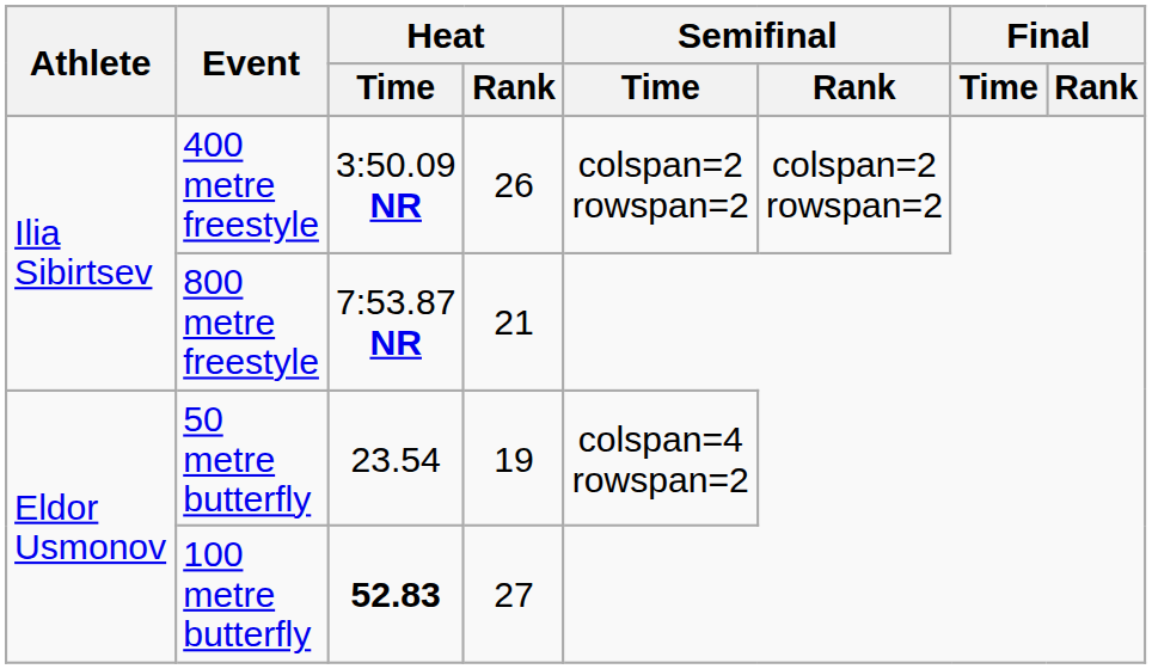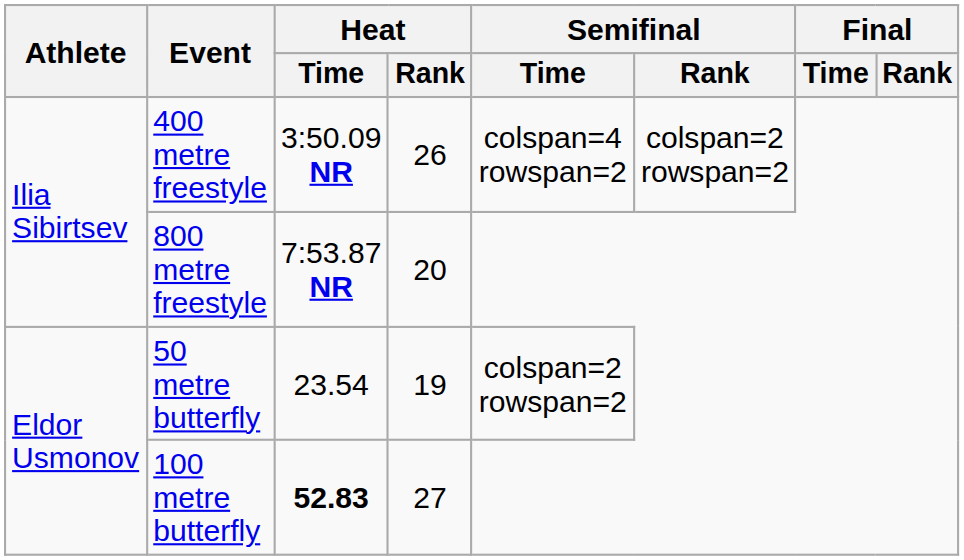400 metre freestyle | Semifinal / Time: colspan=2 rowspan=2 -> colspan=4 rowspan=2
800 metre freestyle | Heat / Rank: 21 -> 20
50 metre butterfly | Semifinal / Time: colspan=4 rowspan=2 -> colspan=2 rowspan=2
